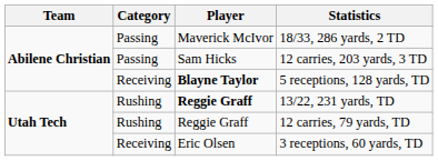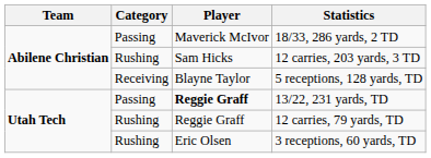12 carries, 203 yards, 3 TD | Category: Passing -> Rushing
5 receptions, 128 yards, TD | Player: bold -> normal
13/22, 231 yards, TD | Category: Rushing -> Passing
3 receptions, 60 yards, TD | Category: Receiving -> Rushing
